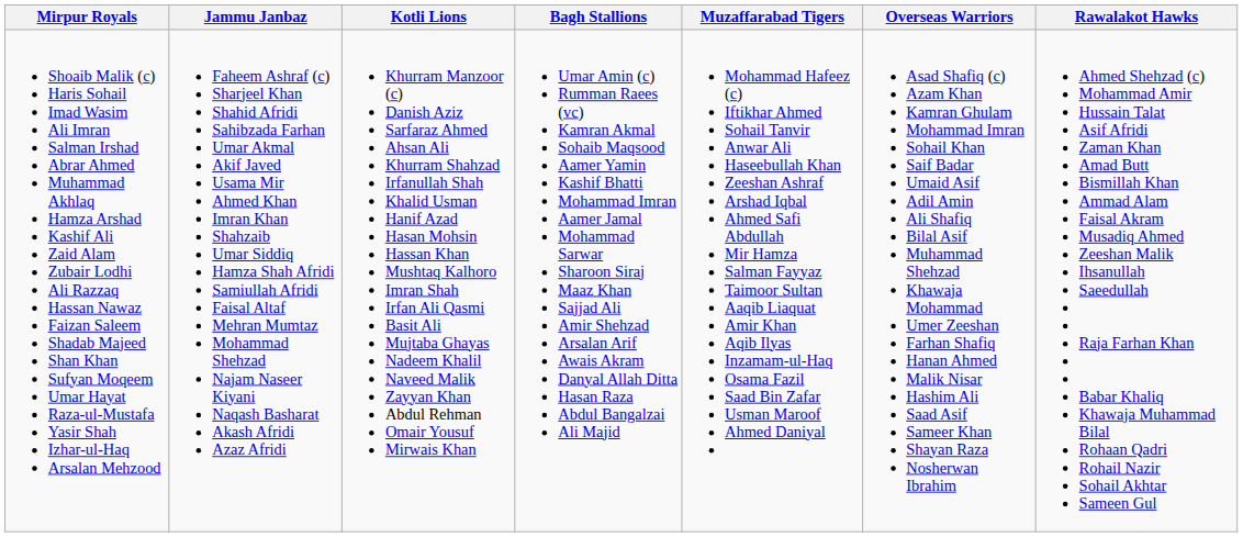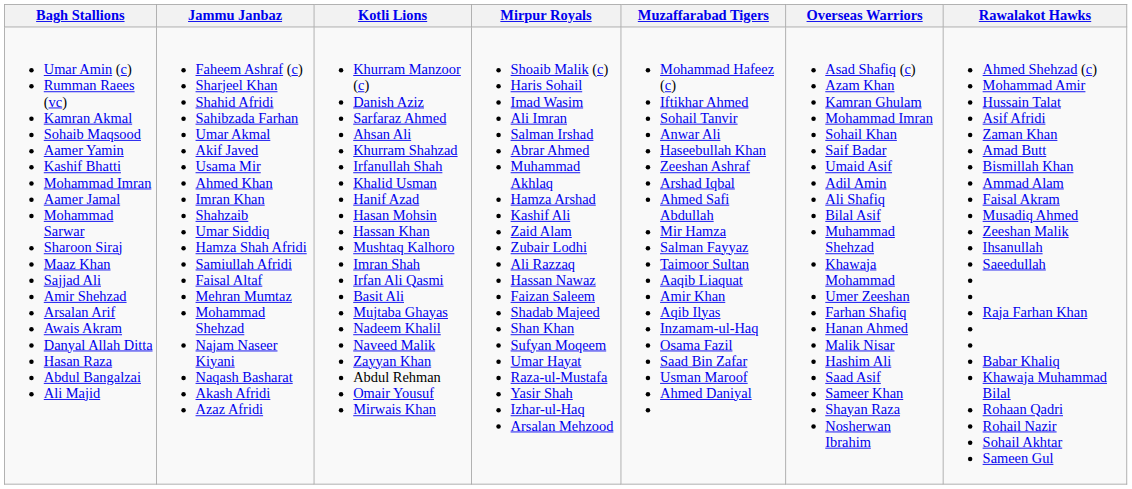columns swapped: Bagh Stallions <-> Mirpur Royals
